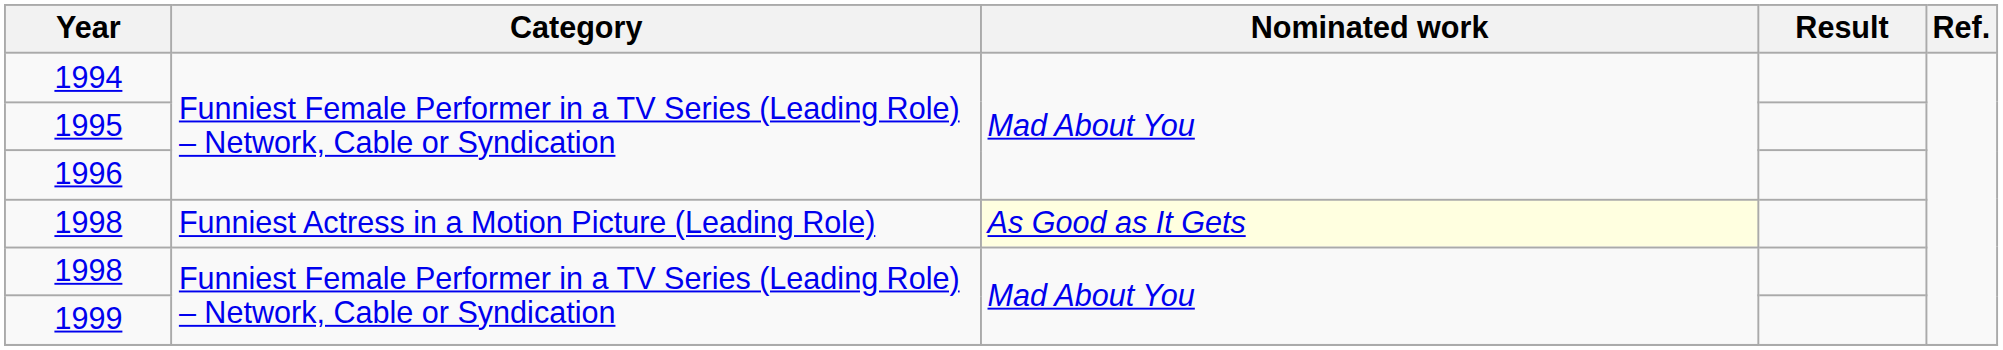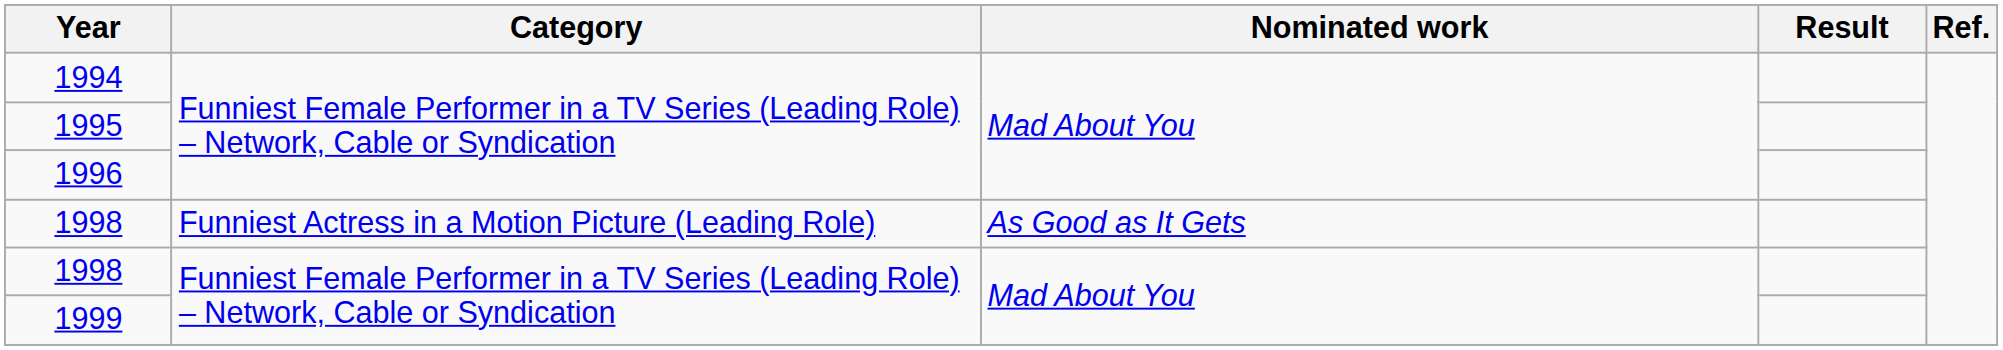1998 / Funniest Actress in a Motion Picture (Leading Role) | Nominated work: lightyellow background -> no background
